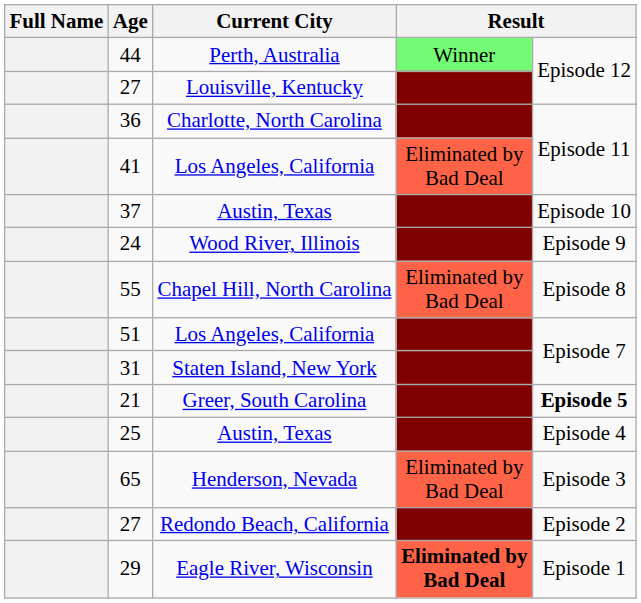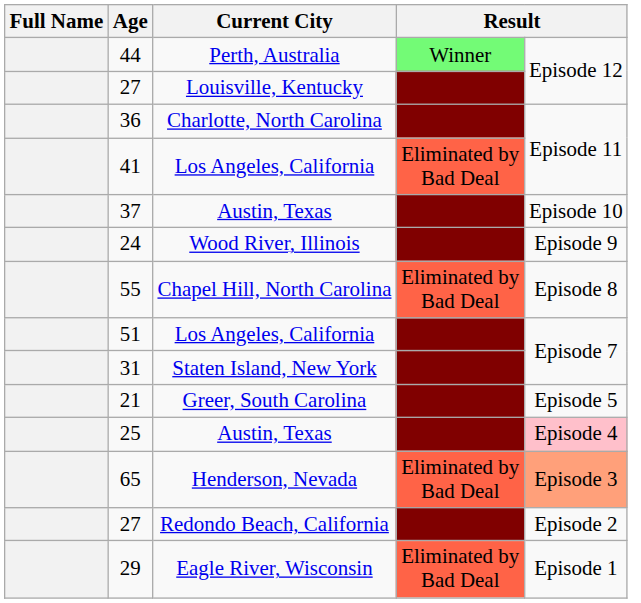21 | column 5: bold -> normal
25 | column 5: no background -> pink background
65 | column 5: no background -> lightsalmon background
29 | column 4: bold -> normal
